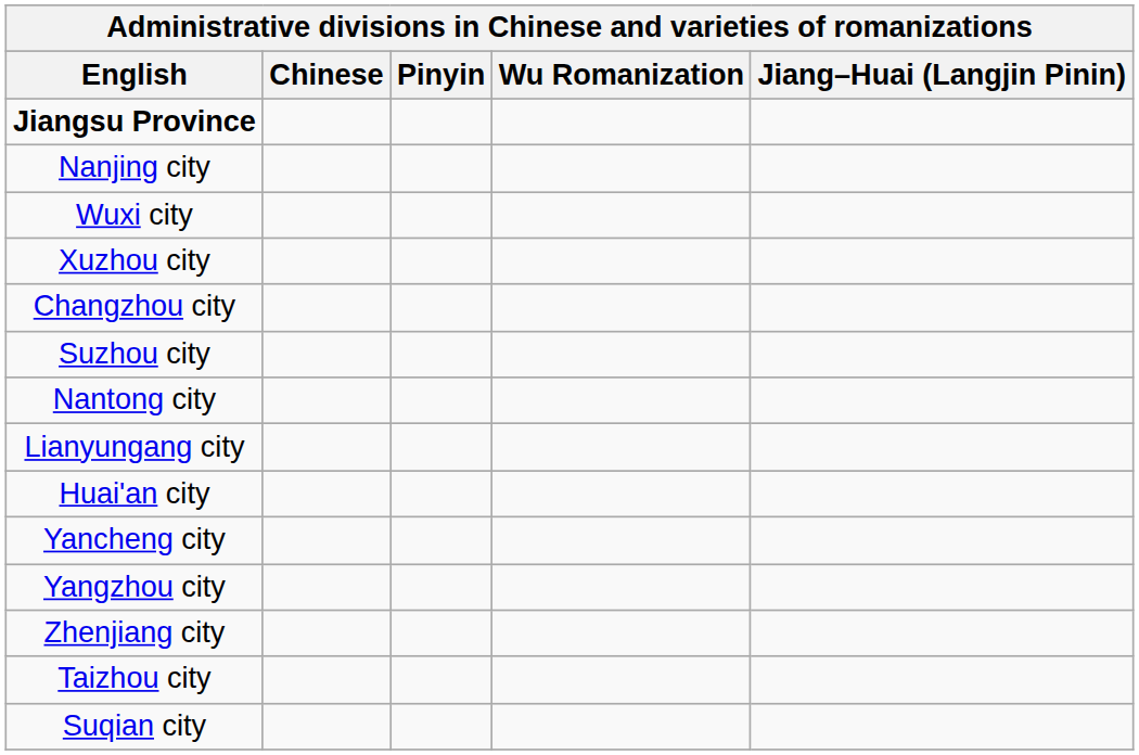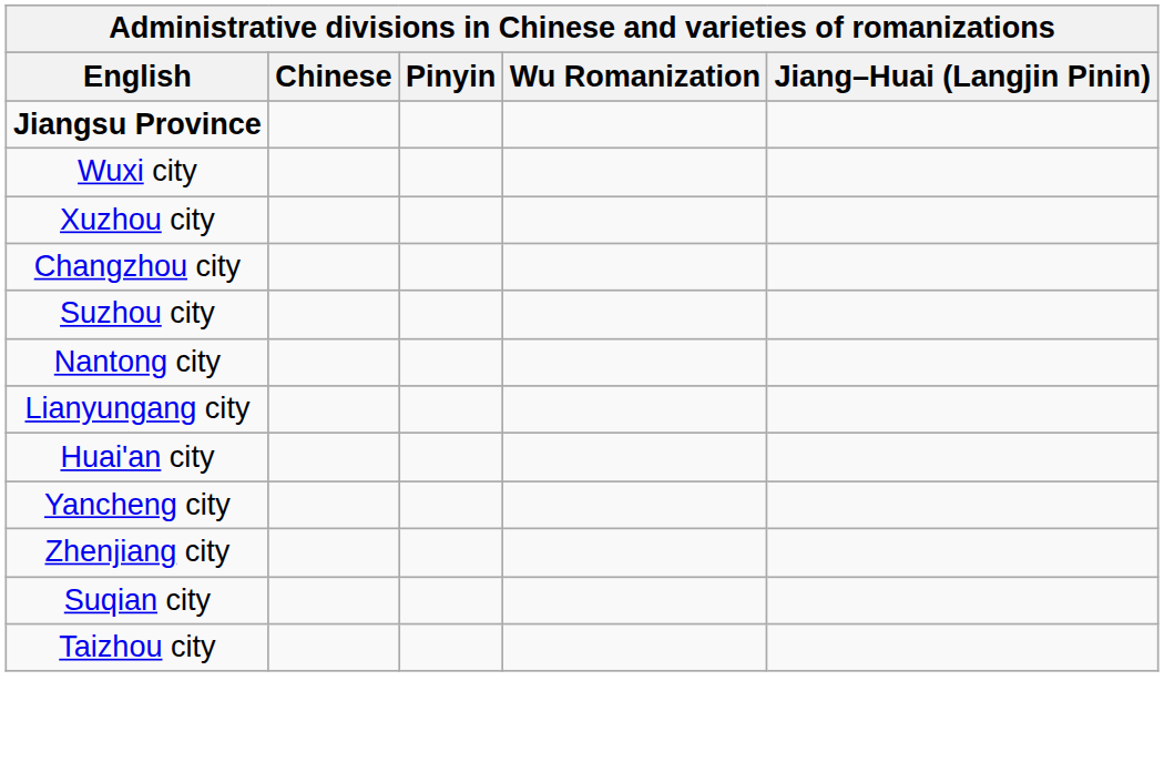- row: Nanjing city
- row: Yangzhou city
rows swapped: Taizhou city <-> Suqian city
